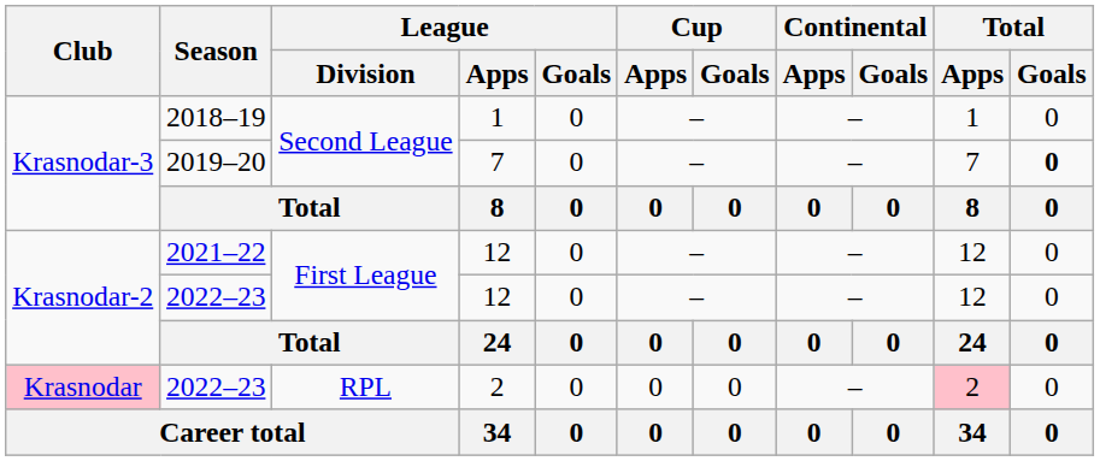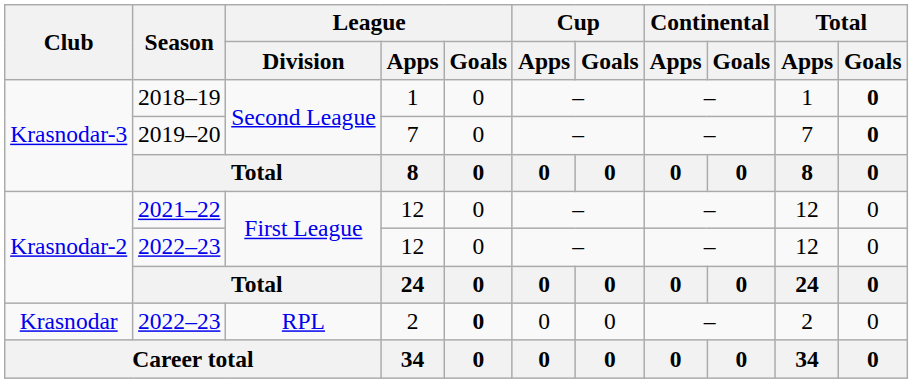2018–19 | Total / Goals: normal -> bold
2022–23 / 2 | Club: pink background -> no background
2022–23 / 2 | League / Goals: normal -> bold
2022–23 / 2 | Total / Apps: pink background -> no background
